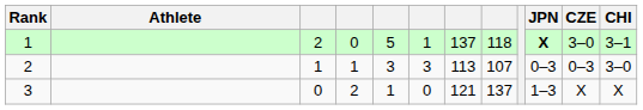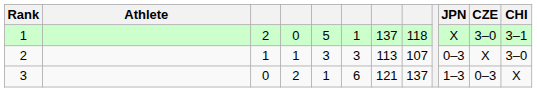row 2 | JPN: bold -> normal
row 3 | CZE: 0–3 -> X
row 4 | column 6: 0 -> 6
row 4 | CZE: X -> 0–3
